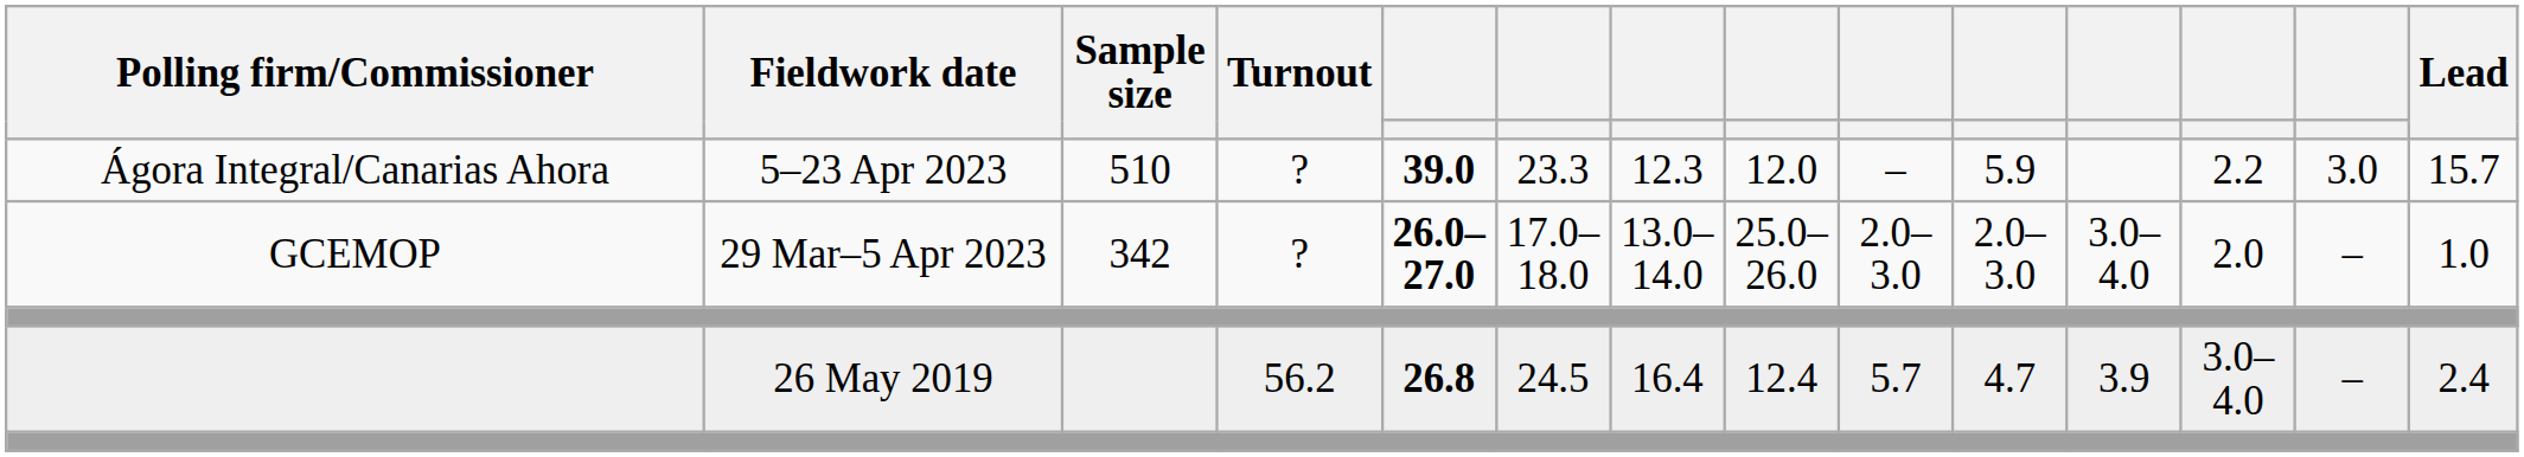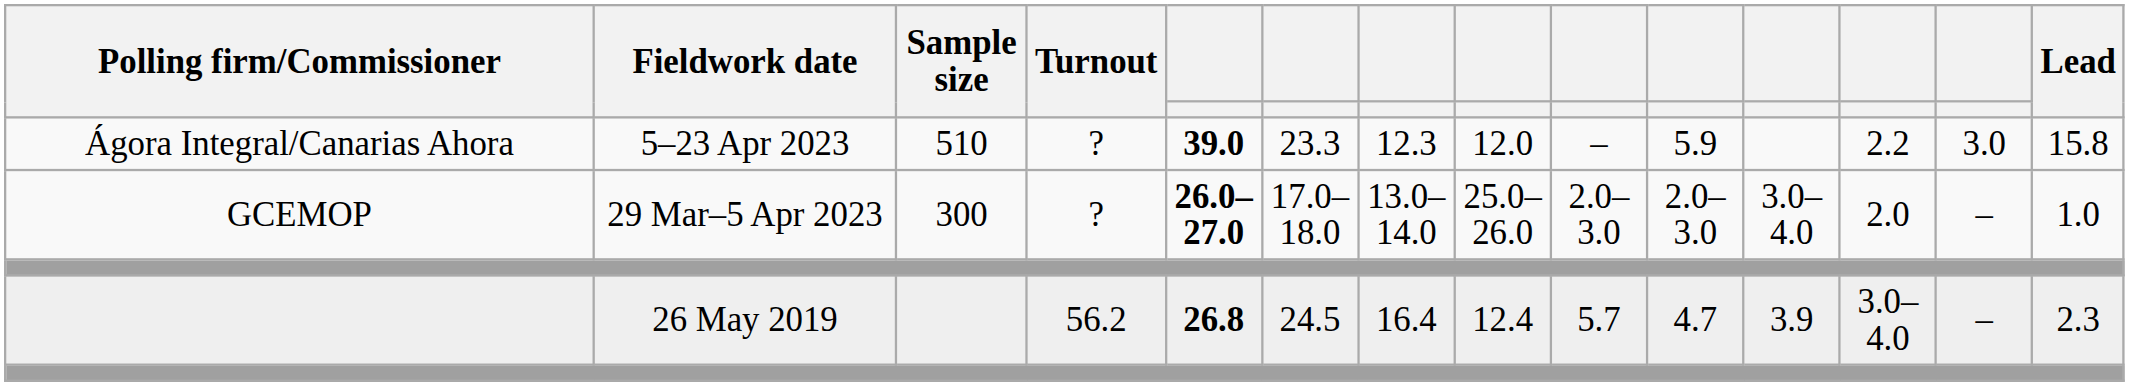5–23 Apr 2023 | Lead: 15.7 -> 15.8
29 Mar–5 Apr 2023 | Sample size: 342 -> 300
26 May 2019 | Lead: 2.4 -> 2.3
